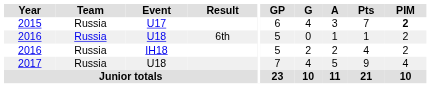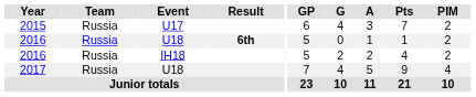2015 | PIM: bold -> normal
2016 / U18 | Result: normal -> bold
